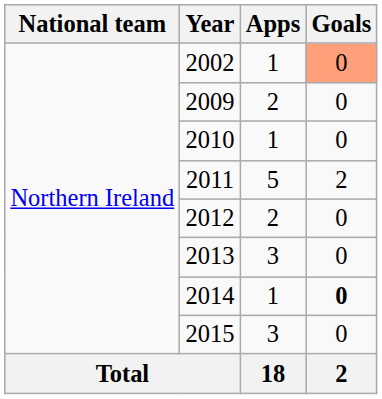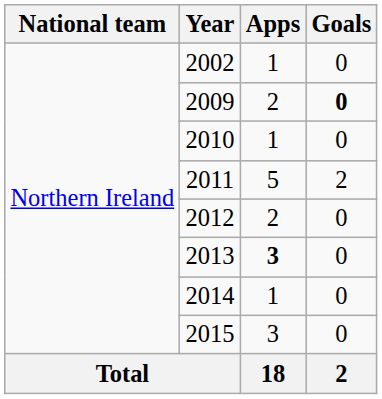2002 | Goals: lightsalmon background -> no background
2009 | Goals: normal -> bold
2013 | Apps: normal -> bold
2014 | Goals: bold -> normal
